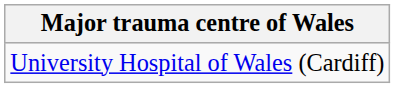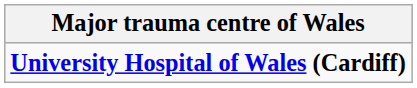row 2 | column 1: normal -> bold
